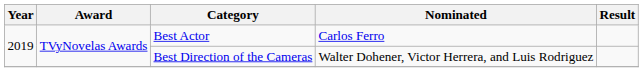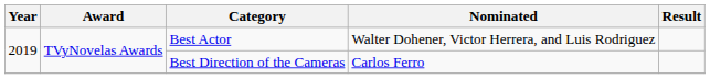Best Actor | Nominated: Carlos Ferro -> Walter Dohener, Victor Herrera, and Luis Rodriguez
Best Direction of the Cameras | Nominated: Walter Dohener, Victor Herrera, and Luis Rodriguez -> Carlos Ferro
